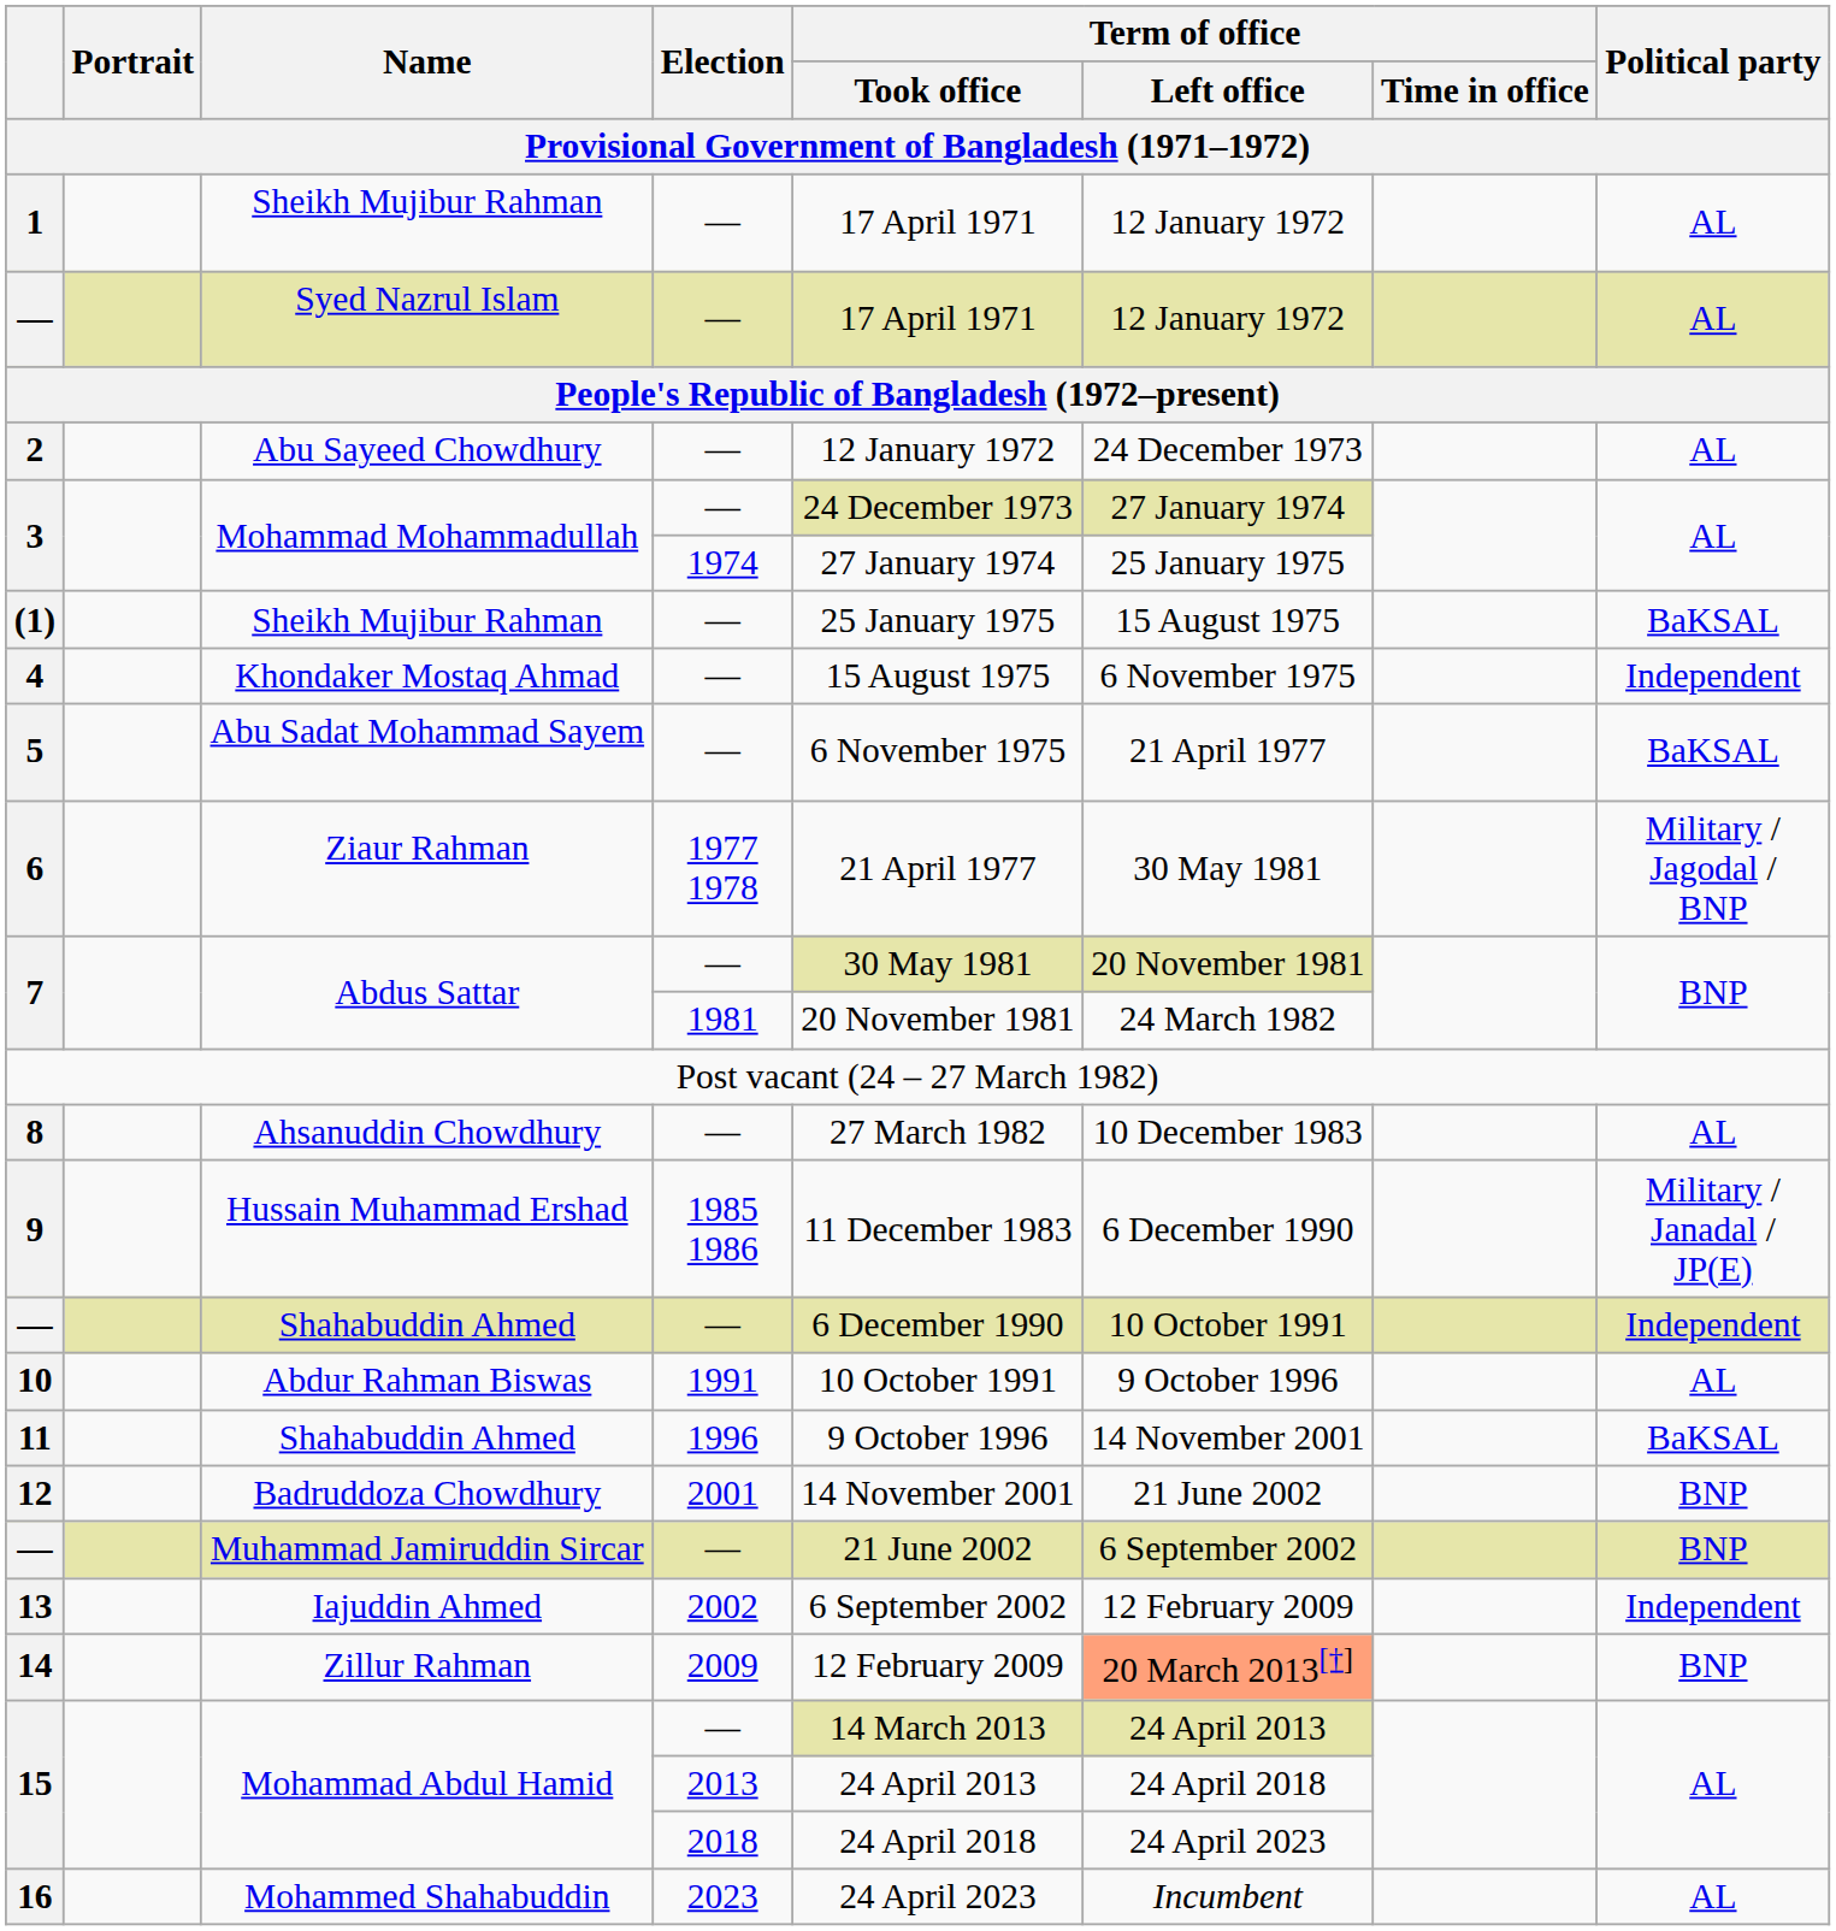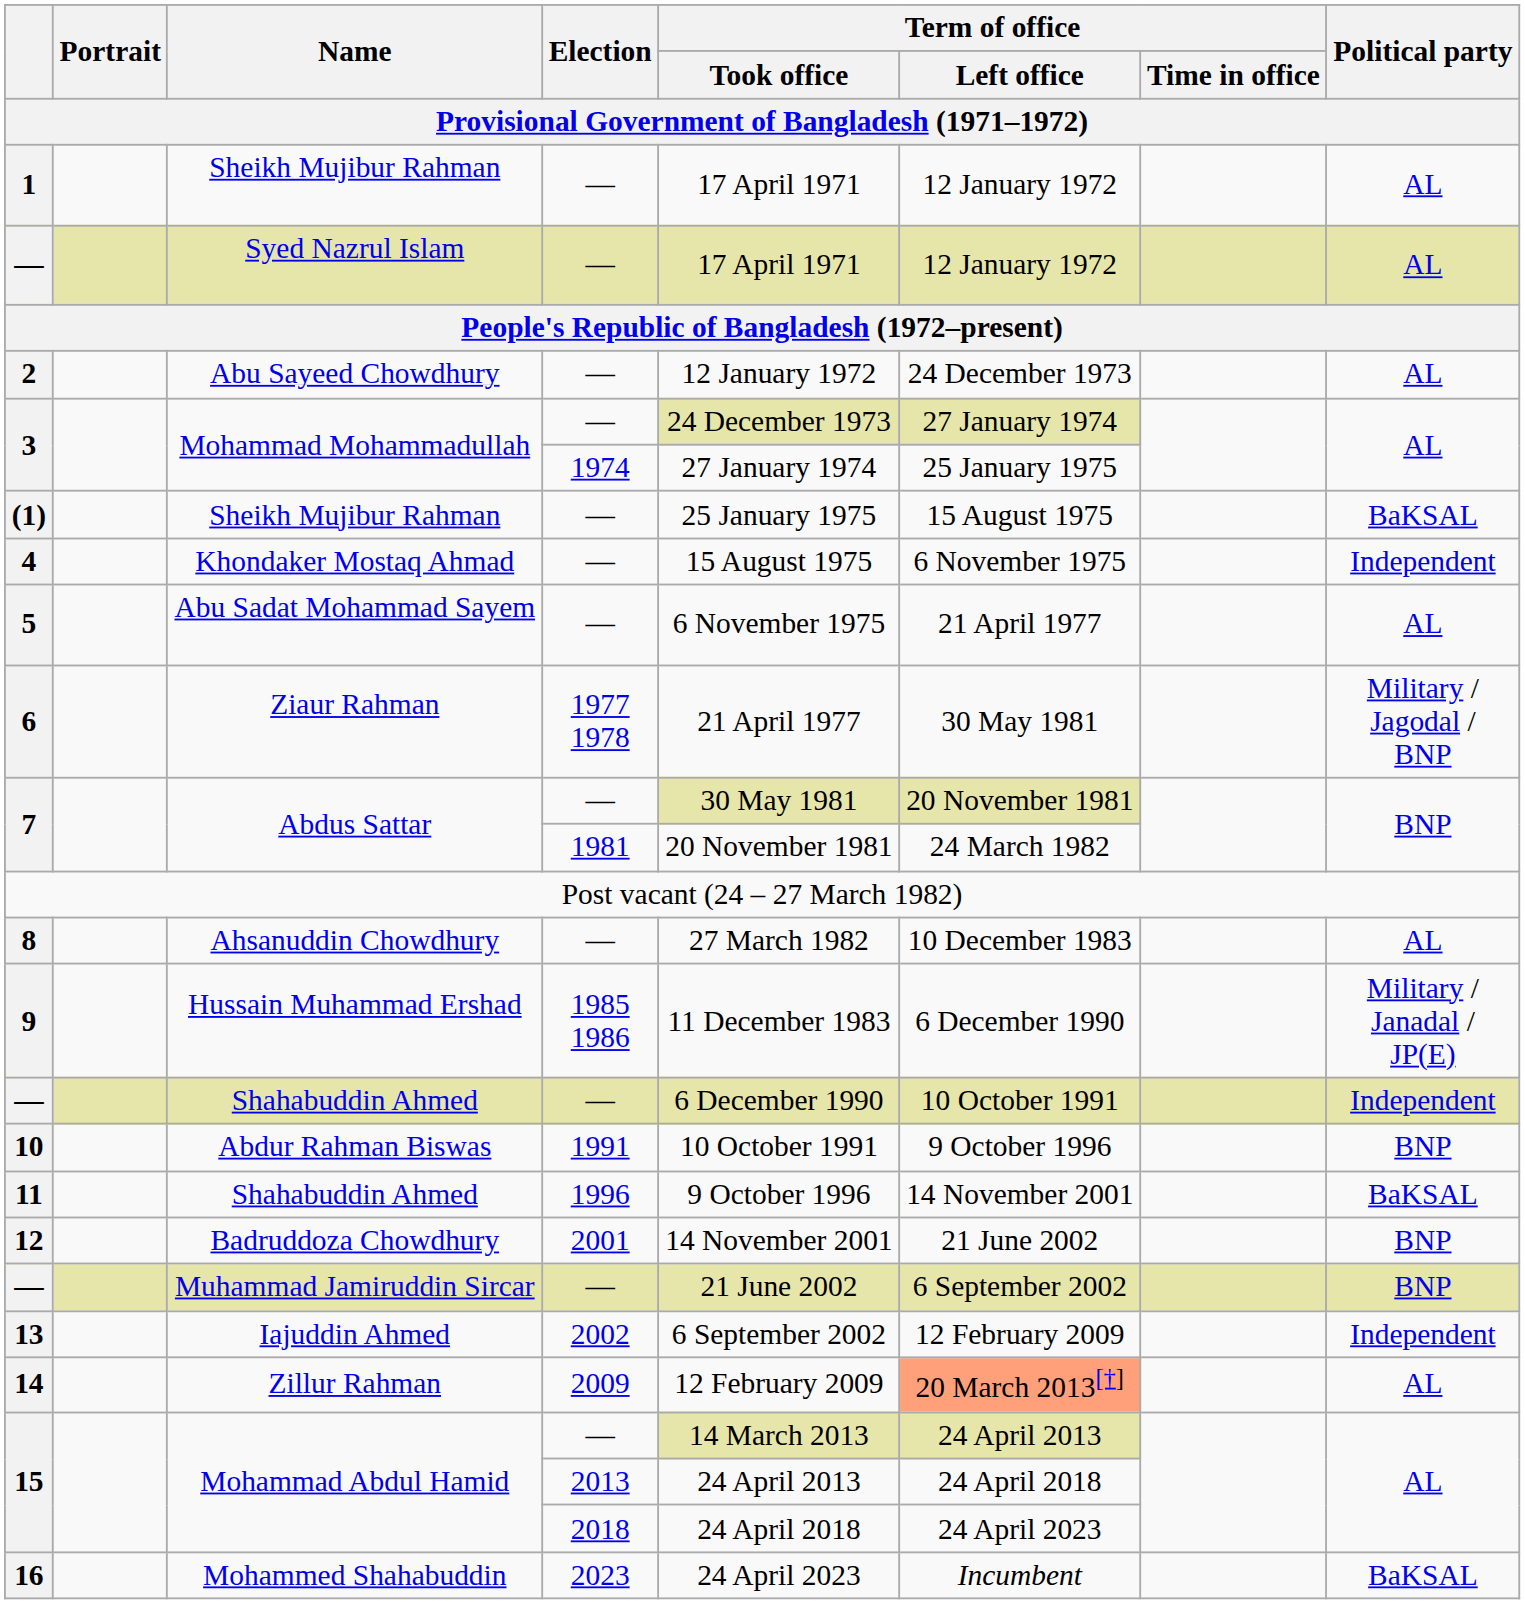5 | Political party: BaKSAL -> AL
10 | Political party: AL -> BNP
14 | Political party: BNP -> AL
16 | Political party: AL -> BaKSAL
